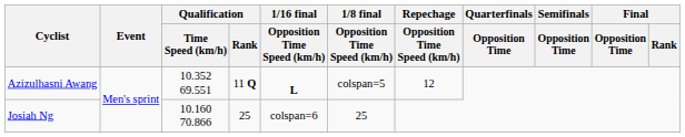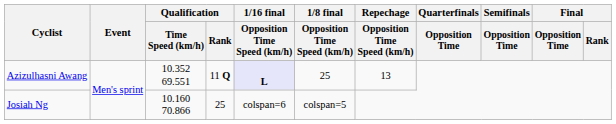Azizulhasni Awang | 1/16 final / Opposition Time Speed (km/h): no background -> lavender background
Azizulhasni Awang | 1/8 final / Opposition Time Speed (km/h): colspan=5 -> 25
Azizulhasni Awang | Repechage / Opposition Time Speed (km/h): 12 -> 13
Josiah Ng | 1/8 final / Opposition Time Speed (km/h): 25 -> colspan=5
